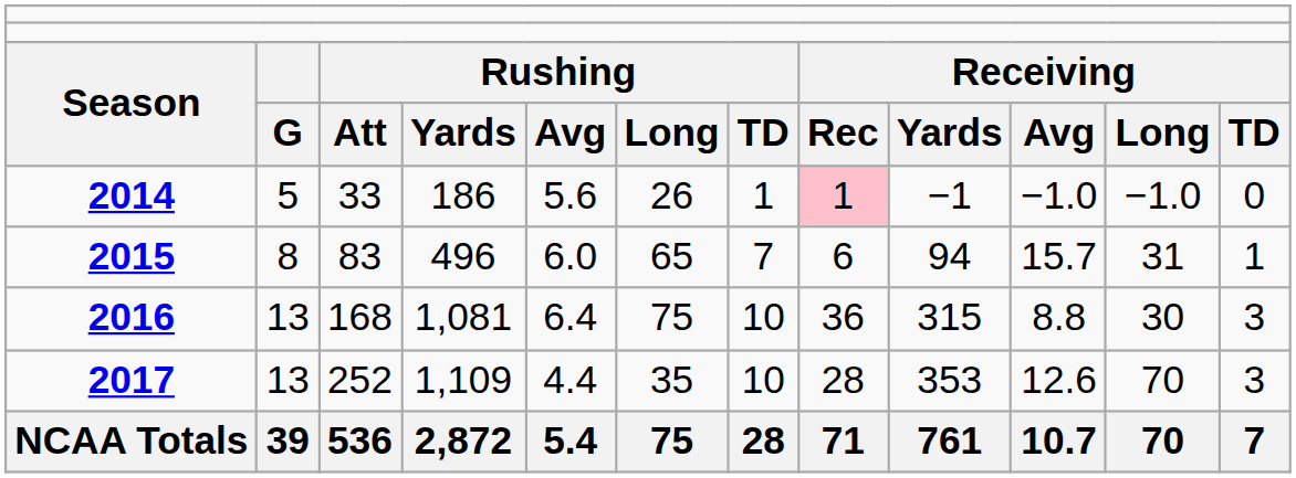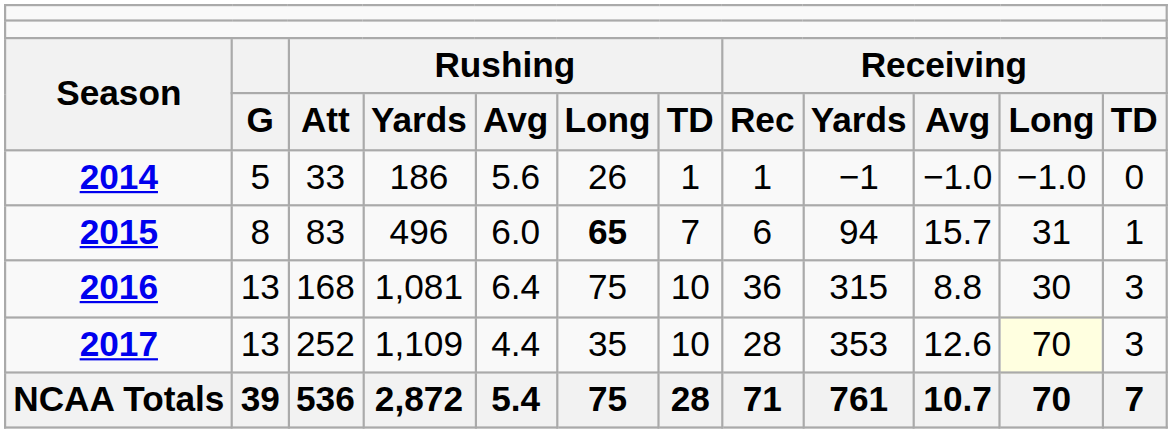2014 | column 8: pink background -> no background
2015 | column 6: normal -> bold
2017 | column 11: no background -> lightyellow background
